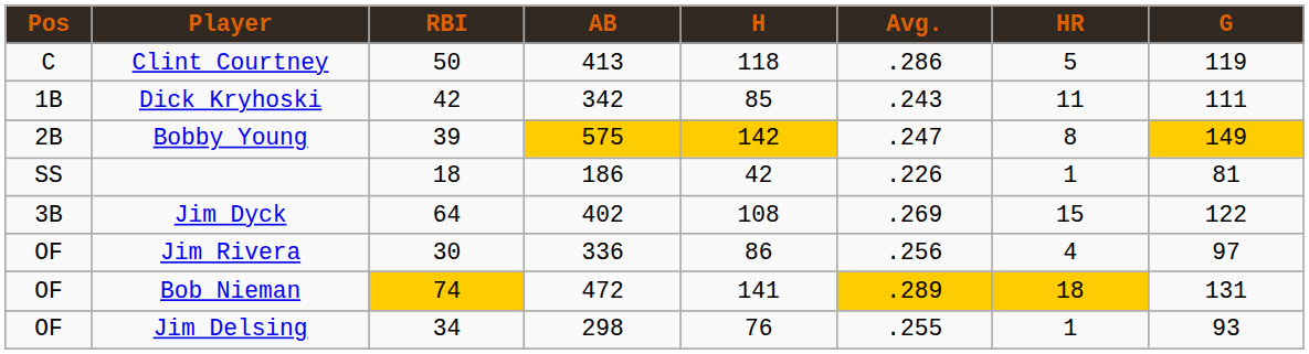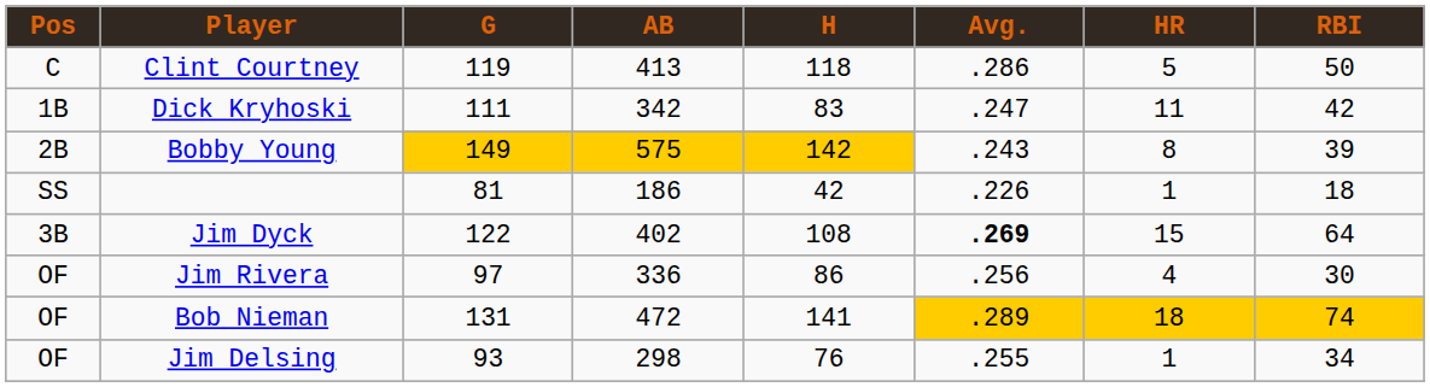columns swapped: G <-> RBI
Dick Kryhoski | H: 85 -> 83
Dick Kryhoski | Avg.: .243 -> .247
Bobby Young | Avg.: .247 -> .243
Jim Dyck | Avg.: normal -> bold
